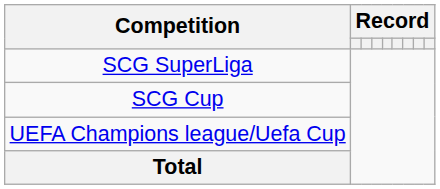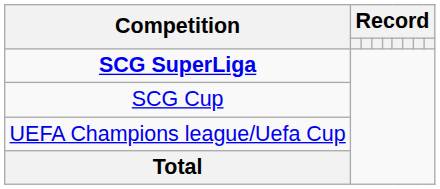SCG SuperLiga | Competition: normal -> bold
